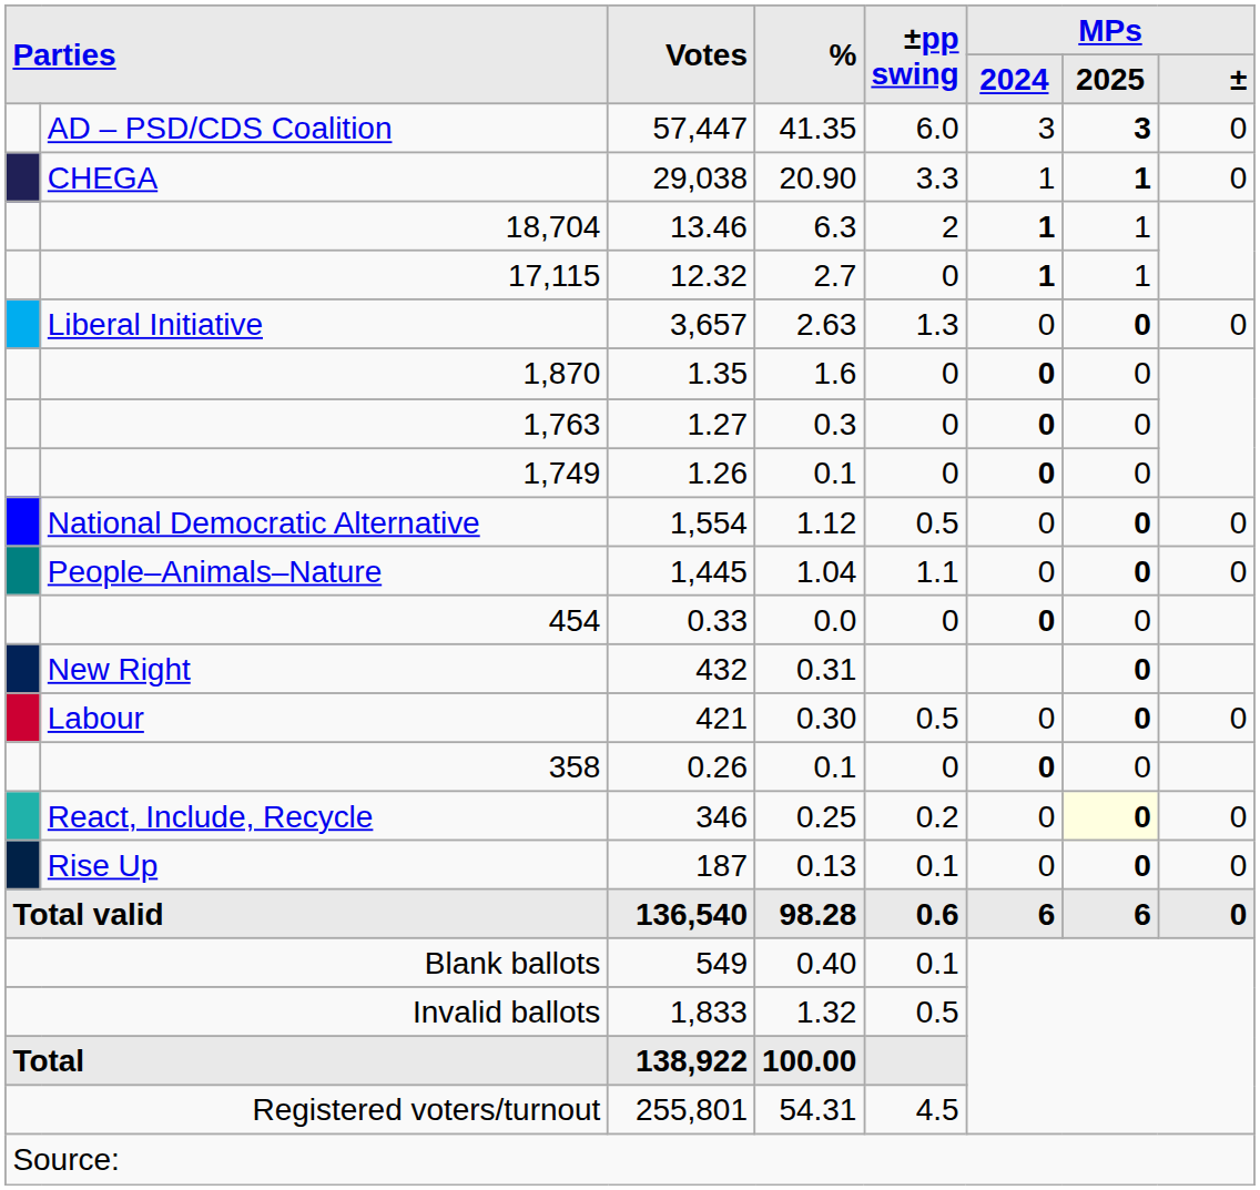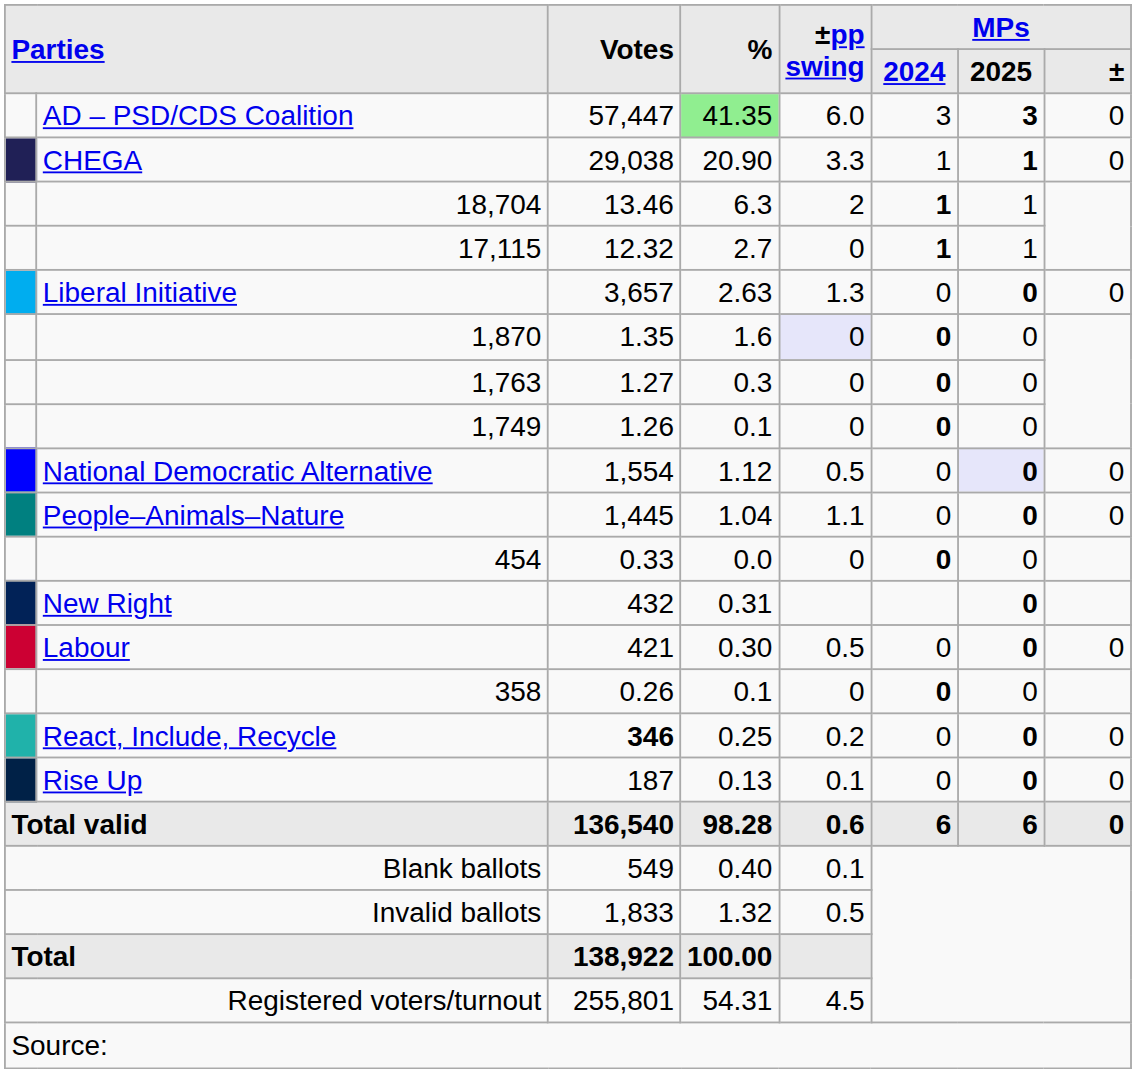AD – PSD/CDS Coalition | %: no background -> lightgreen background
1,870 | ±pp swing: no background -> lavender background
National Democratic Alternative | MPs / 2025: no background -> lavender background
React, Include, Recycle | Votes: normal -> bold
React, Include, Recycle | MPs / 2025: lightyellow background -> no background
